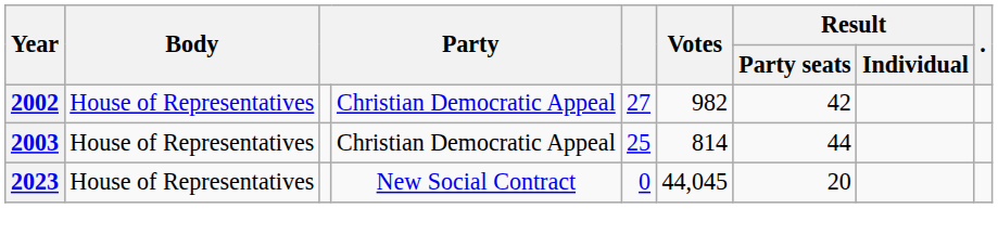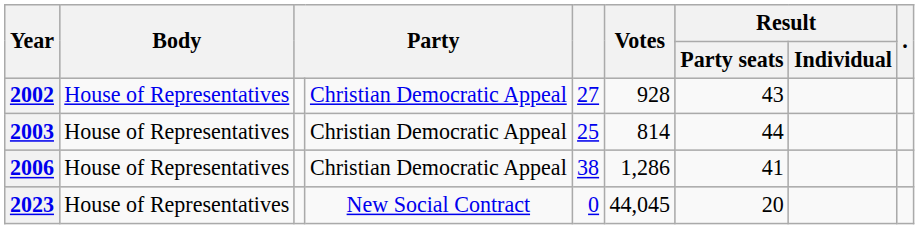2002 | Votes: 982 -> 928
2002 | Result / Party seats: 42 -> 43
+ row: 2006 | House of Representatives | Christian Democratic Appeal | 38 | 1,286 | 41
